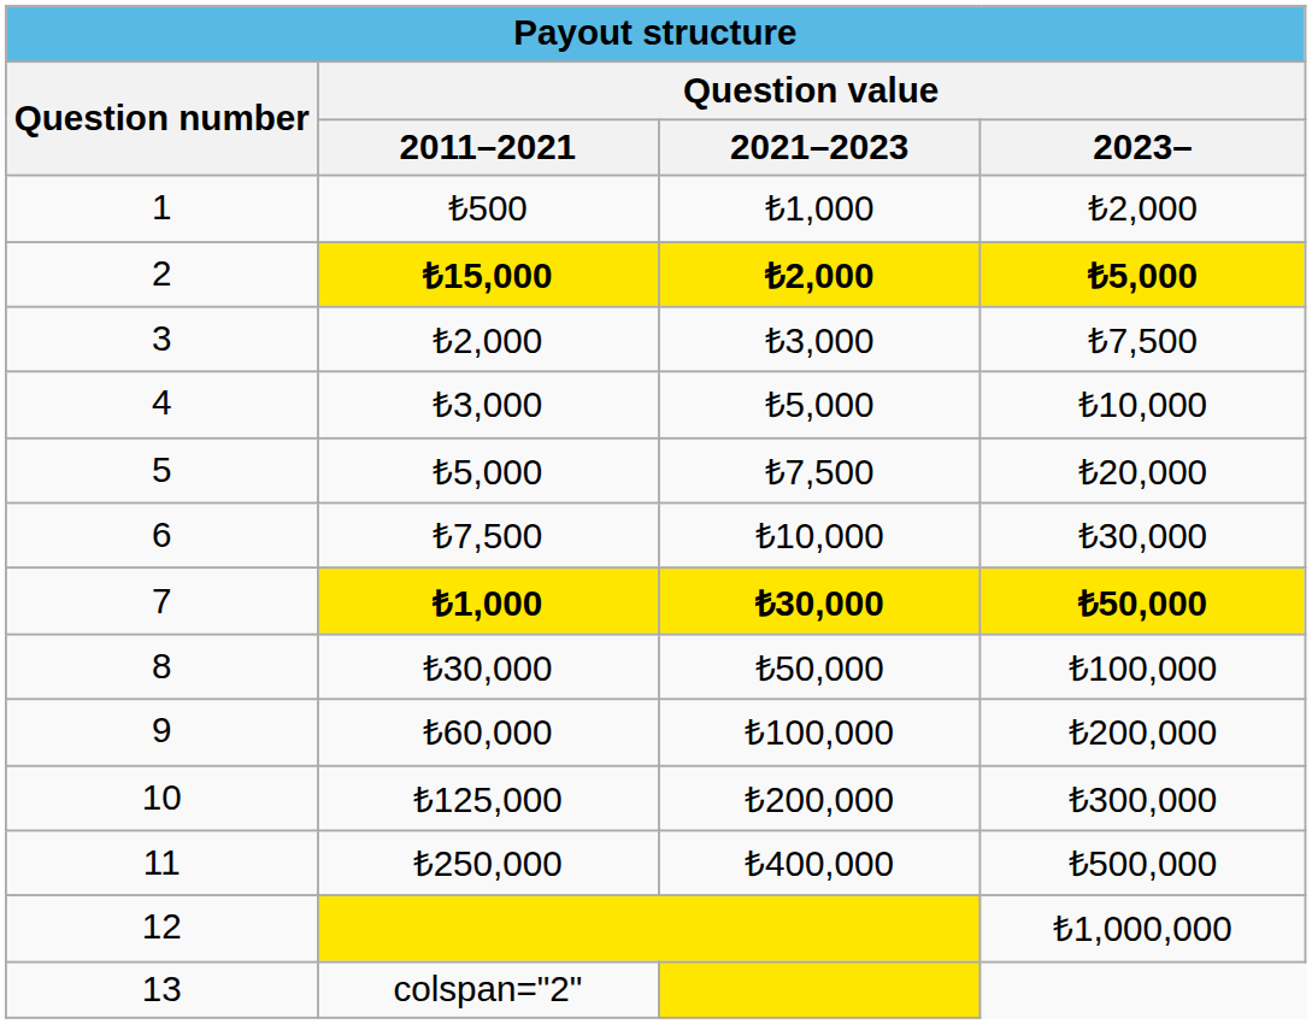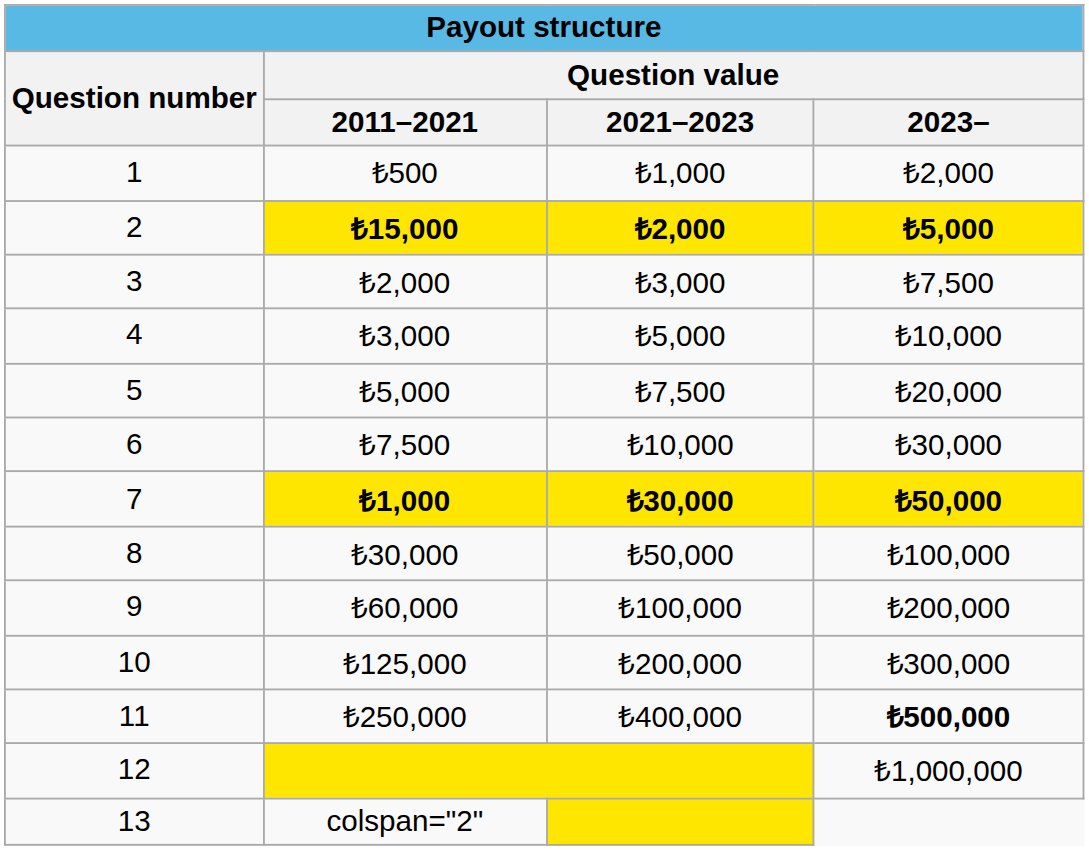11 | Question value / 2023–: normal -> bold
